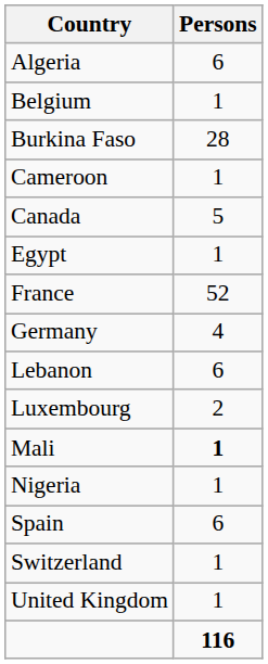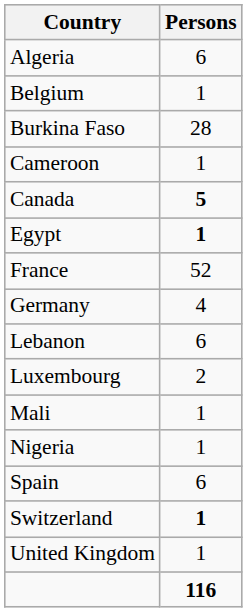Canada | Persons: normal -> bold
Egypt | Persons: normal -> bold
Mali | Persons: bold -> normal
Switzerland | Persons: normal -> bold
